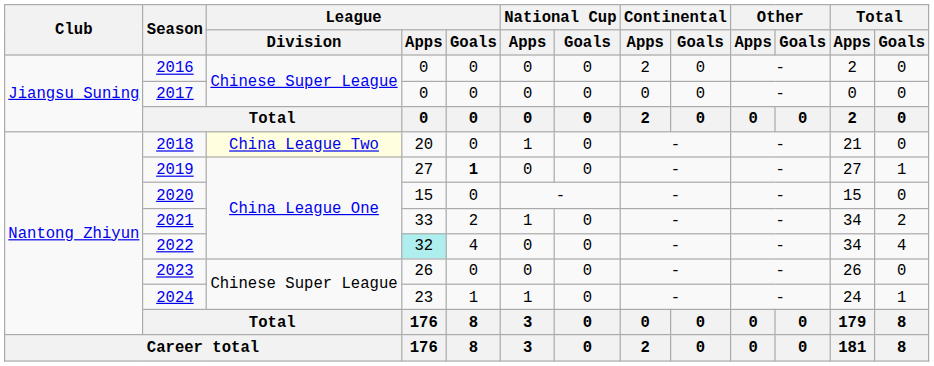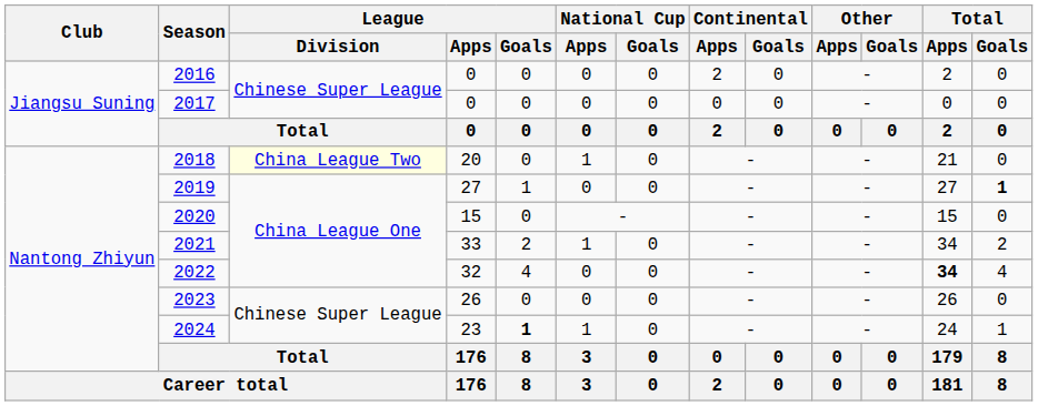2019 | League / Goals: bold -> normal
2019 | Total / Goals: normal -> bold
2022 | League / Apps: paleturquoise background -> no background
2022 | Total / Apps: normal -> bold
2024 | League / Goals: normal -> bold
